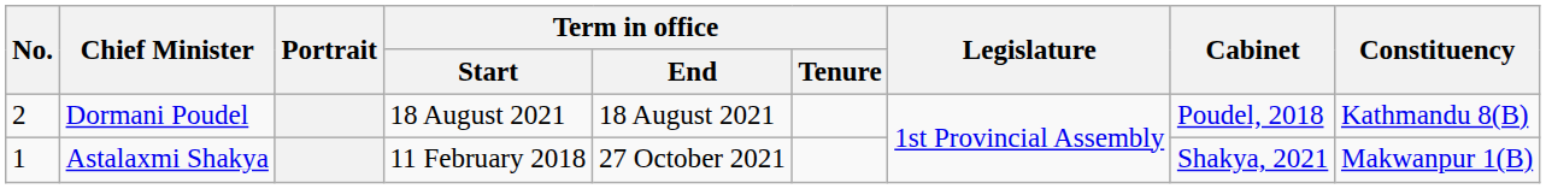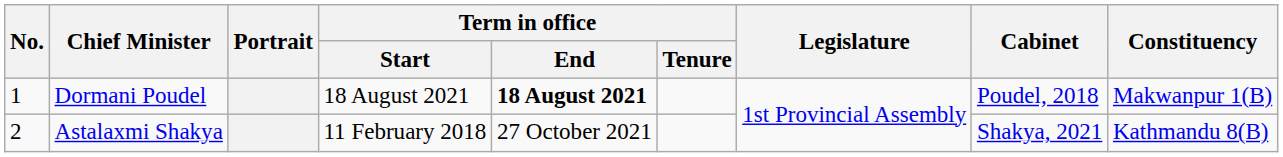Dormani Poudel | No.: 2 -> 1
Dormani Poudel | Term in office / End: normal -> bold
Dormani Poudel | Constituency: Kathmandu 8(B) -> Makwanpur 1(B)
Astalaxmi Shakya | No.: 1 -> 2
Astalaxmi Shakya | Constituency: Makwanpur 1(B) -> Kathmandu 8(B)
